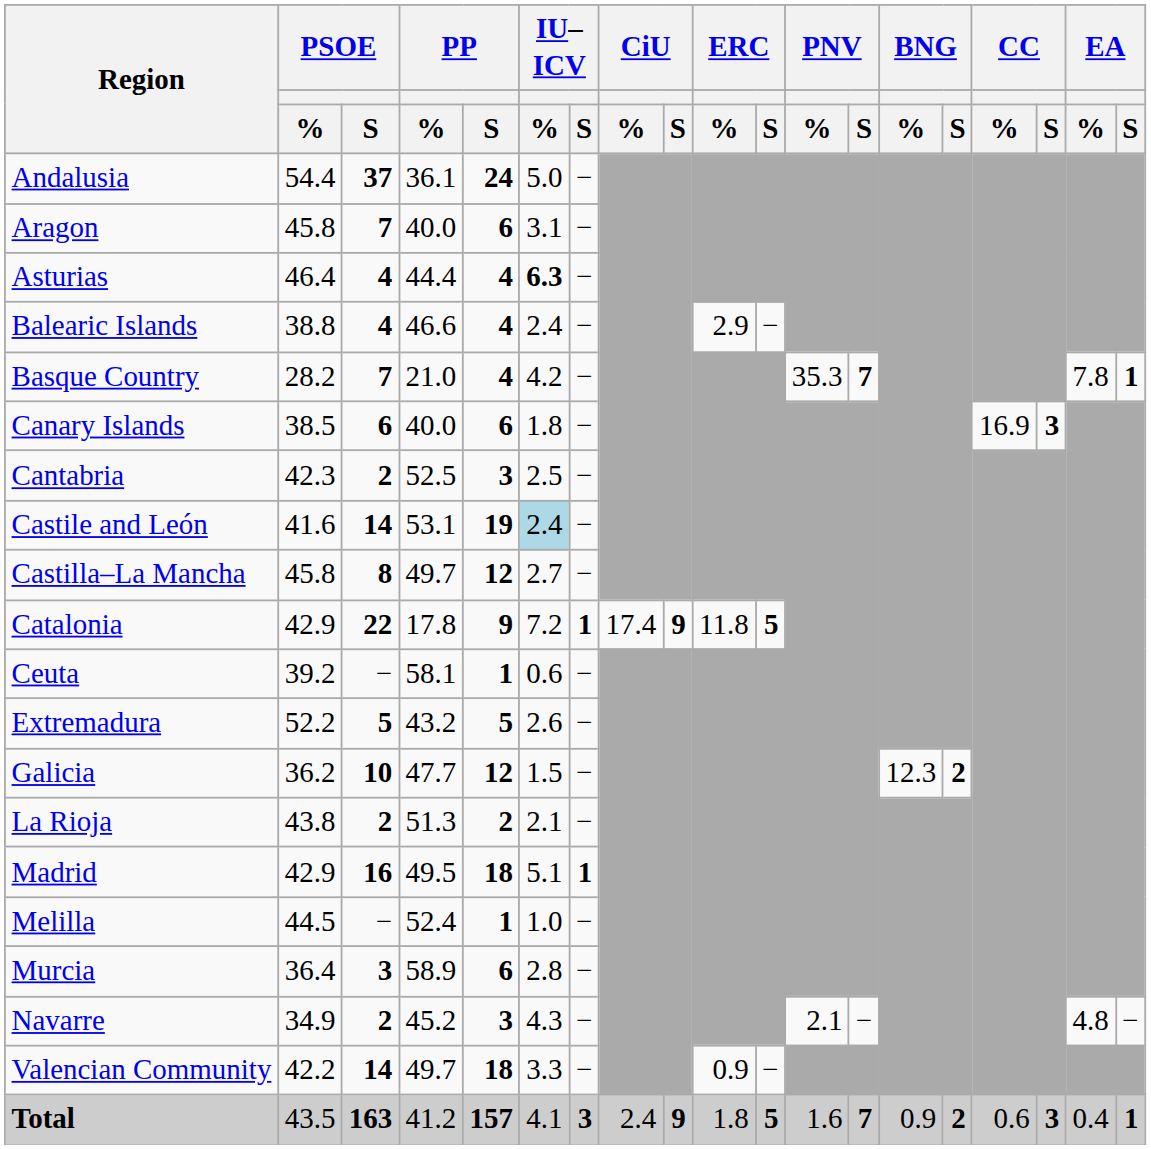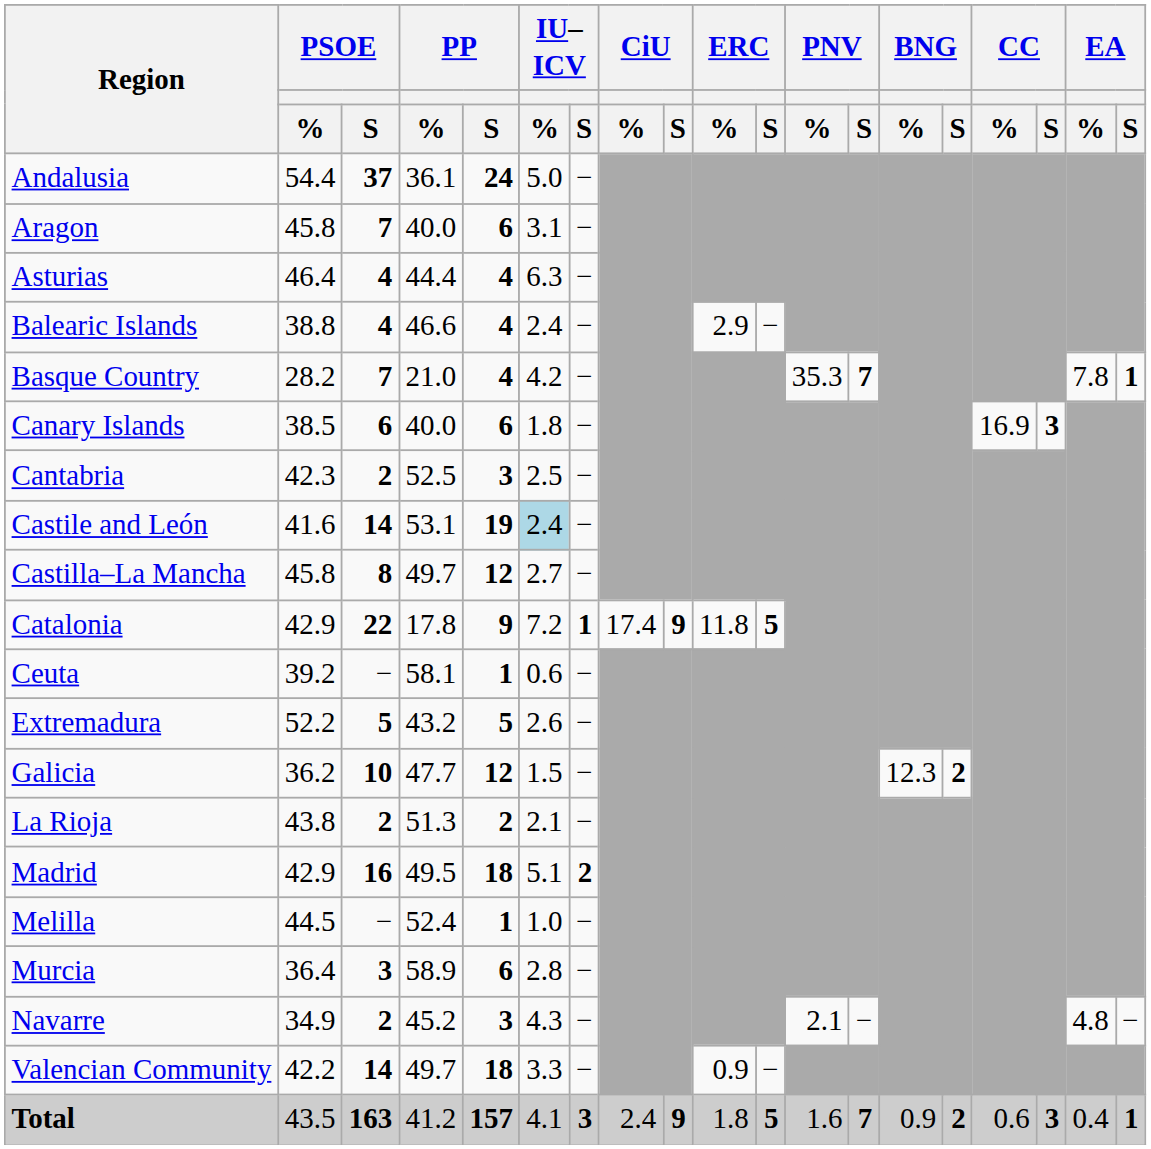Asturias | IU–ICV / %: bold -> normal
Madrid | IU–ICV / S: 1 -> 2
